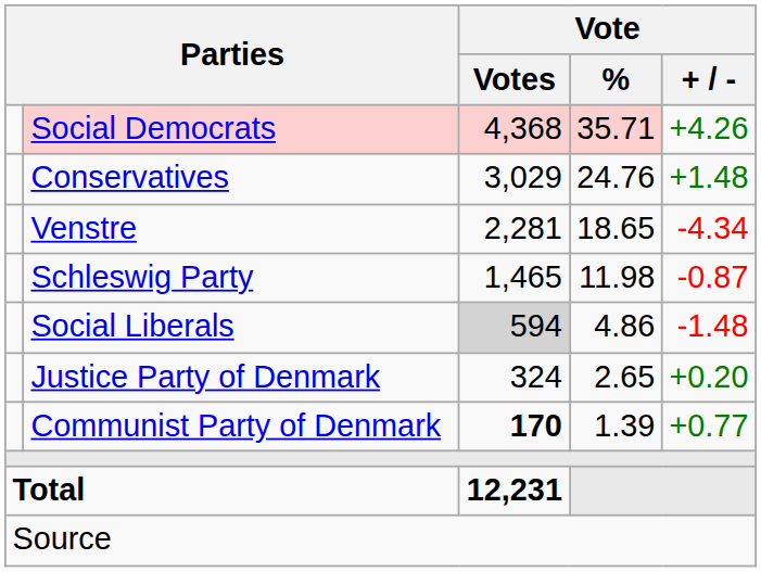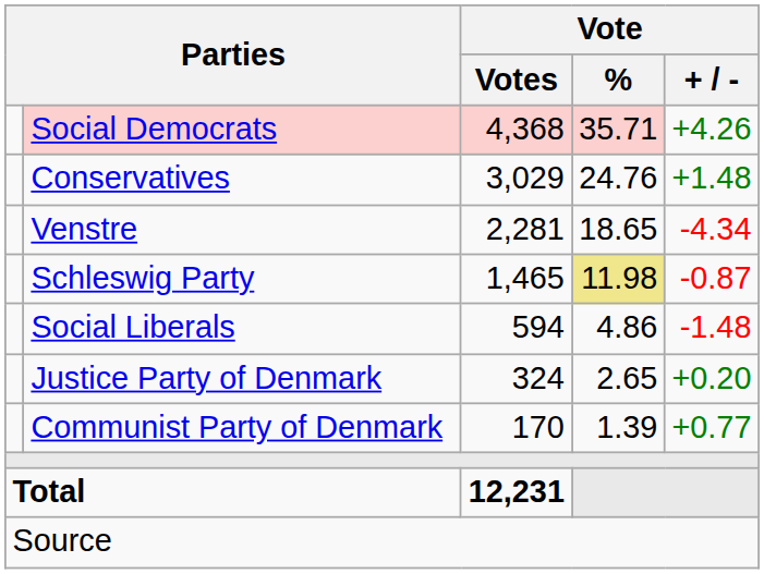Schleswig Party | Vote / %: no background -> khaki background
Social Liberals | Vote / Votes: lightgrey background -> no background
Communist Party of Denmark | Vote / Votes: bold -> normal
